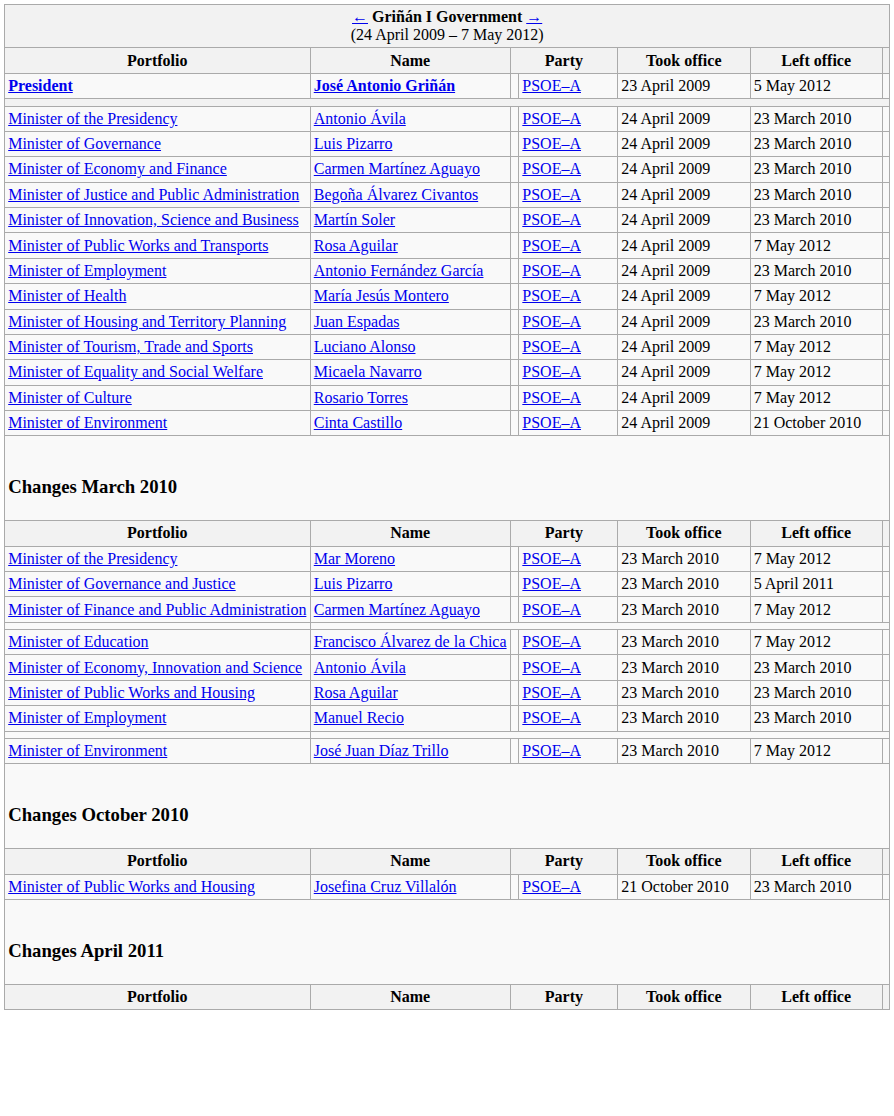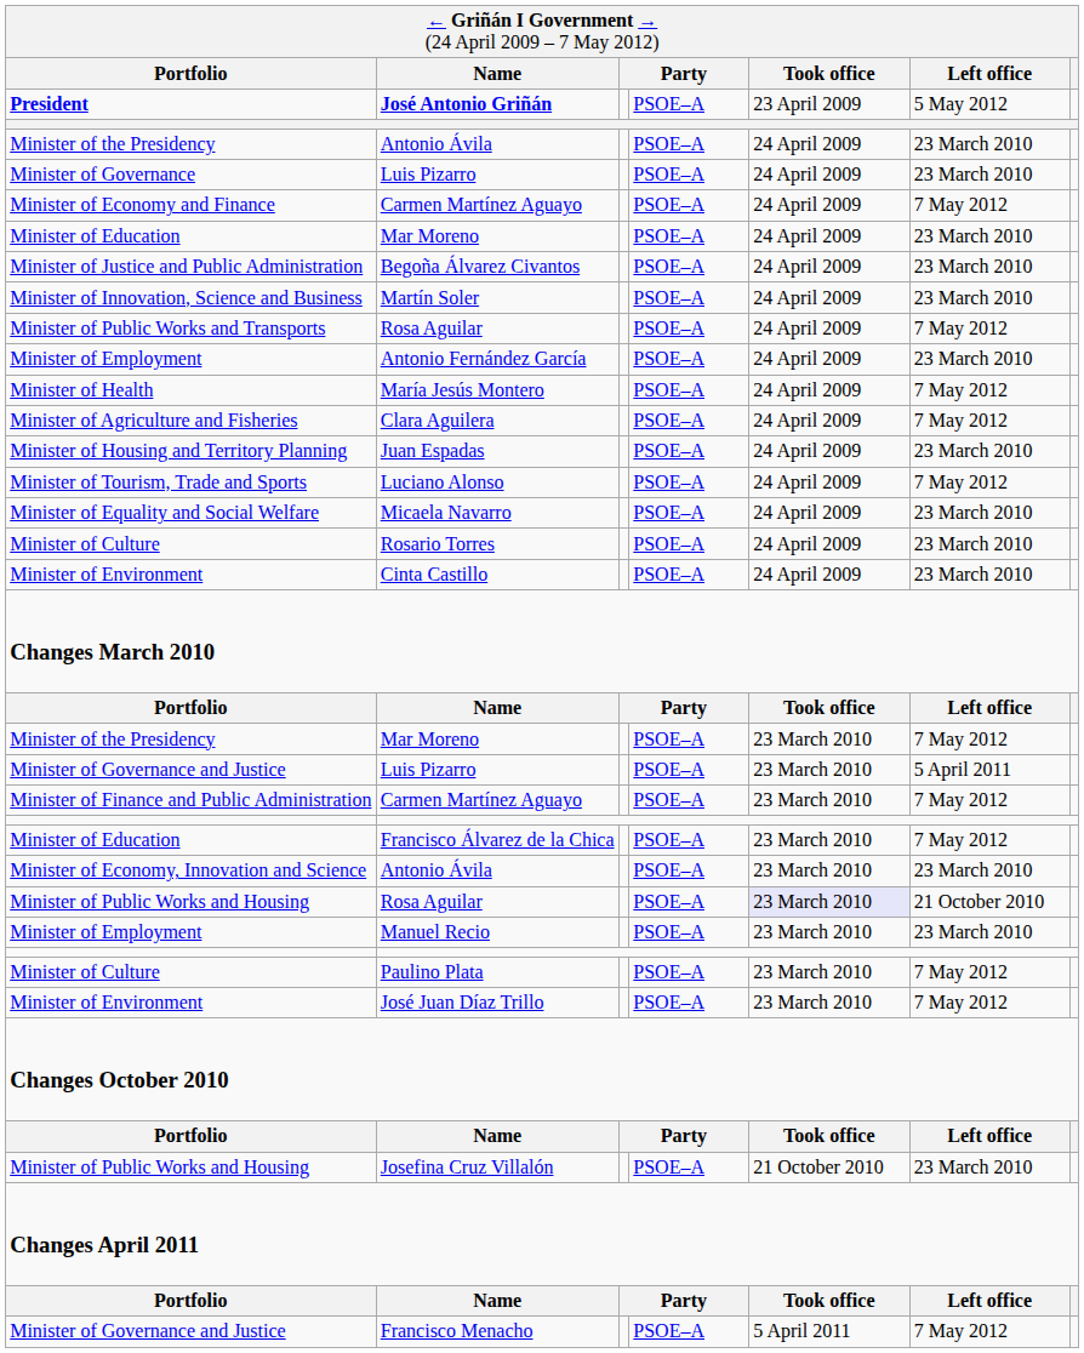Minister of Economy and Finance / Carmen Martínez Aguayo | column 6: 23 March 2010 -> 7 May 2012
+ row: Minister of Education | Mar Moreno | PSOE–A | 24 April 2009 | 23 March 2010
+ row: Minister of Agriculture and Fisheries | Clara Aguilera | PSOE–A | 24 April 2009 | 7 May 2012
Micaela Navarro | column 6: 7 May 2012 -> 23 March 2010
Rosario Torres | column 6: 7 May 2012 -> 23 March 2010
Cinta Castillo | column 6: 21 October 2010 -> 23 March 2010
Minister of Public Works and Housing / Rosa Aguilar | column 5: no background -> lavender background
Minister of Public Works and Housing / Rosa Aguilar | column 6: 23 March 2010 -> 21 October 2010
+ row: Minister of Culture | Paulino Plata | PSOE–A | 23 March 2010 | 7 May 2012
+ row: Minister of Governance and Justice | Francisco Menacho | PSOE–A | 5 April 2011 | 7 May 2012
